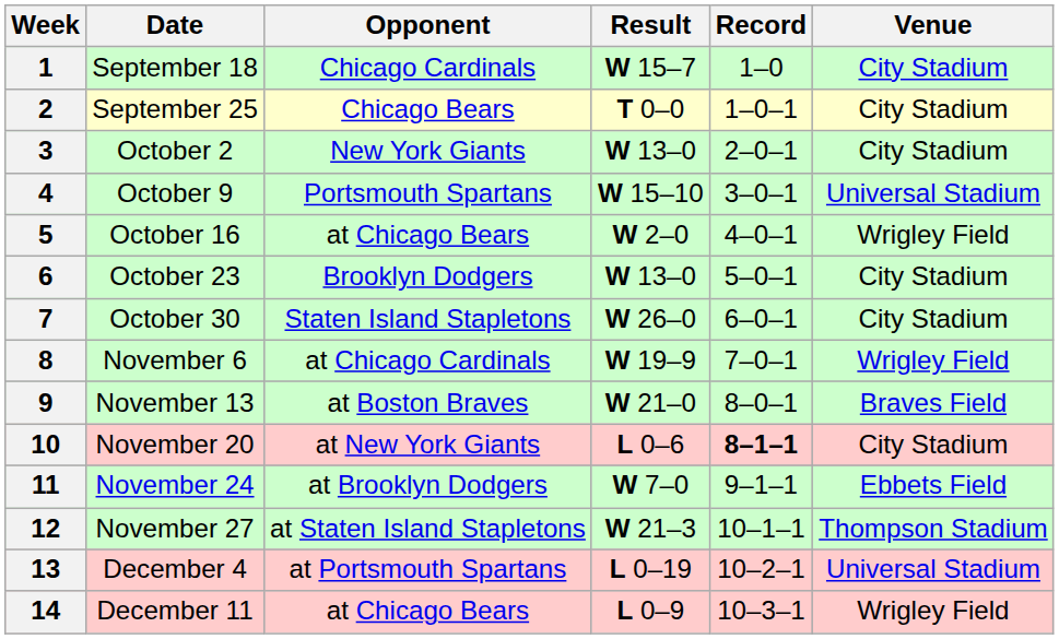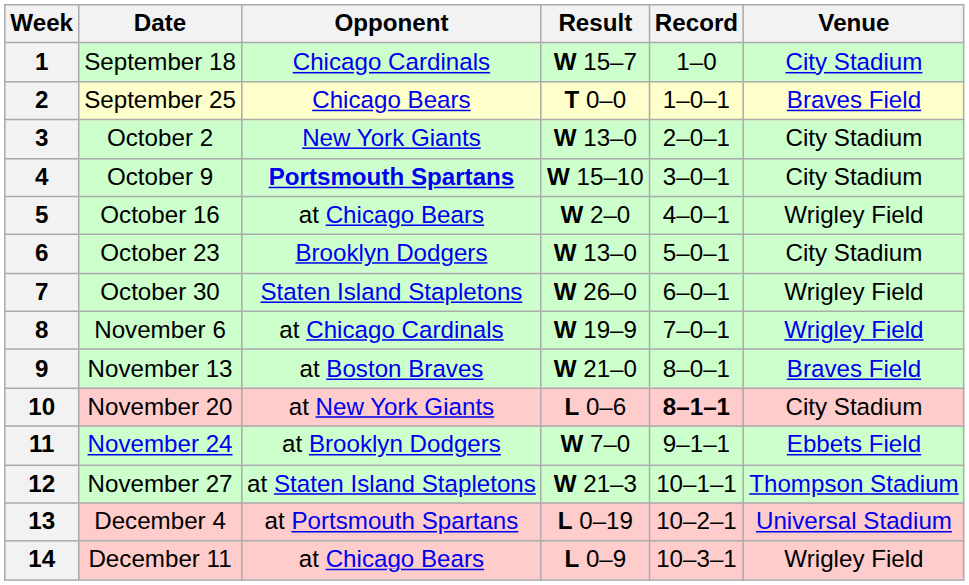2 | Venue: City Stadium -> Braves Field
4 | Opponent: normal -> bold
4 | Venue: Universal Stadium -> City Stadium
7 | Venue: City Stadium -> Wrigley Field
